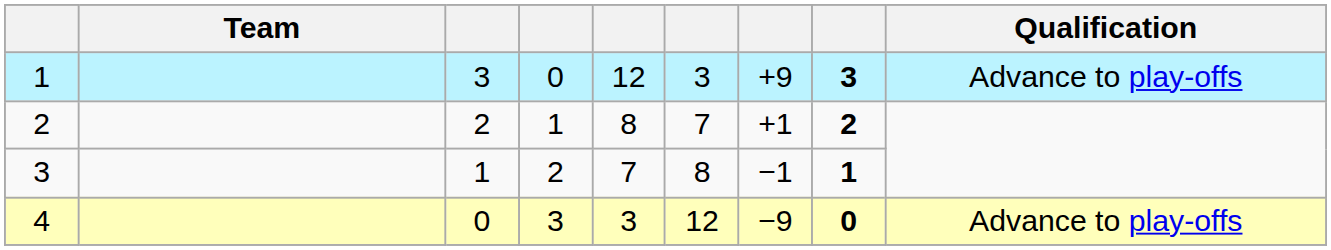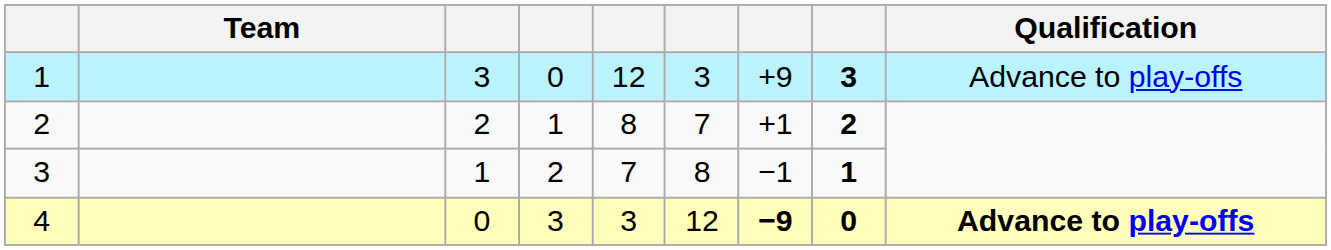4 | column 7: normal -> bold
4 | Qualification: normal -> bold
